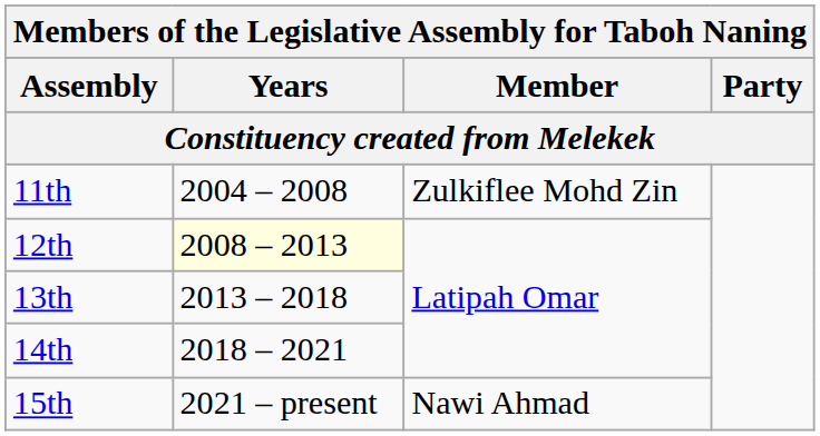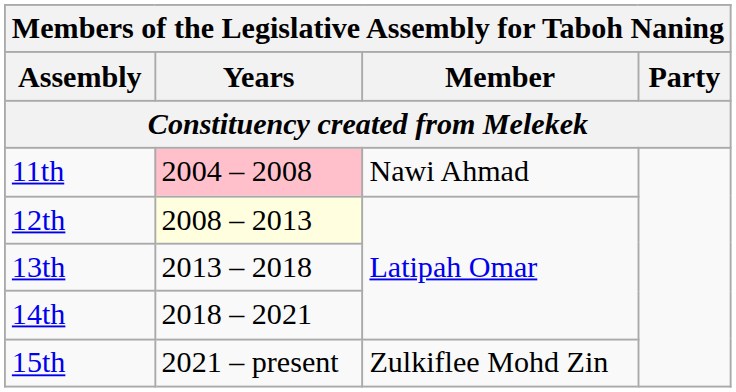11th | Years: no background -> pink background
11th | Member: Zulkiflee Mohd Zin -> Nawi Ahmad
15th | Member: Nawi Ahmad -> Zulkiflee Mohd Zin
